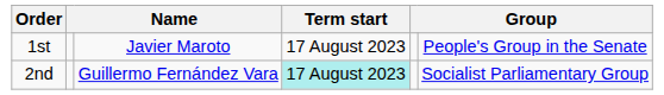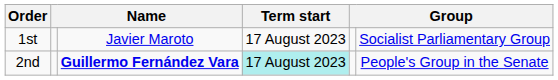1st | column 6: People's Group in the Senate -> Socialist Parliamentary Group
2nd | column 3: normal -> bold
2nd | column 6: Socialist Parliamentary Group -> People's Group in the Senate
